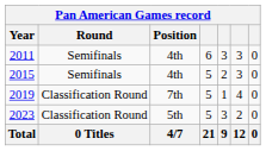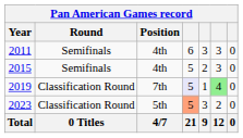2019 | column 4: no background -> lavender background
2019 | column 6: no background -> lightgreen background
2023 | column 4: no background -> lightsalmon background
